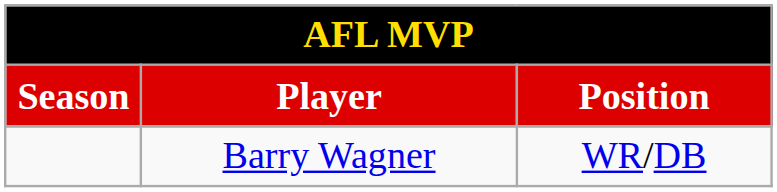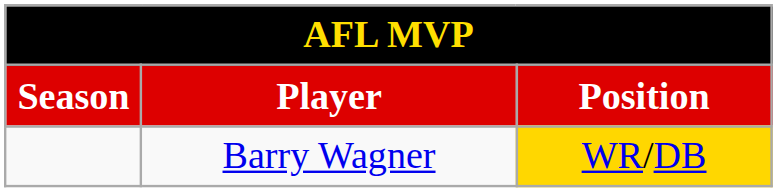Barry Wagner | Position: no background -> gold background
